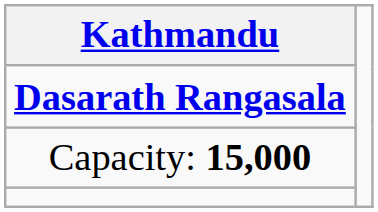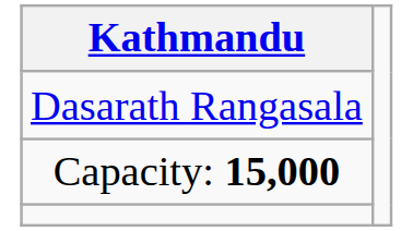Dasarath Rangasala | Kathmandu: bold -> normal
